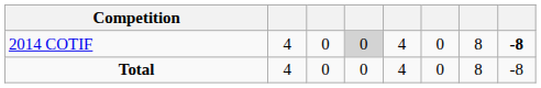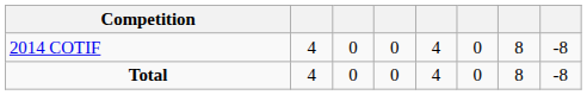2014 COTIF | column 4: lightgrey background -> no background
2014 COTIF | column 8: bold -> normal
